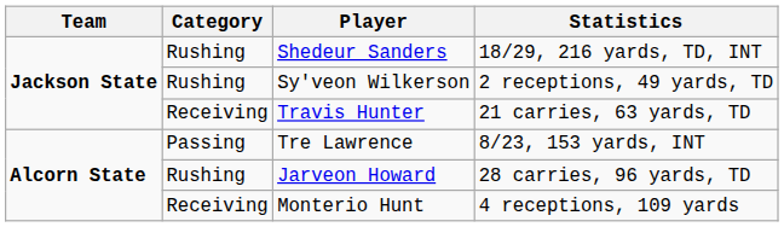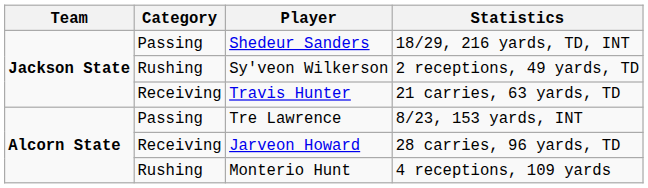Shedeur Sanders | Category: Rushing -> Passing
Jarveon Howard | Category: Rushing -> Receiving
Monterio Hunt | Category: Receiving -> Rushing
